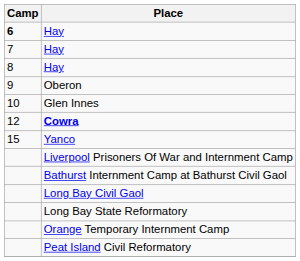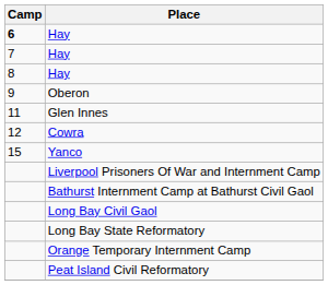row 6 | Camp: 10 -> 11
row 7 | Place: bold -> normal
